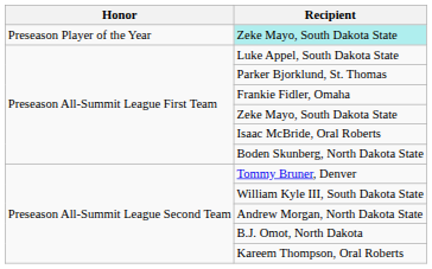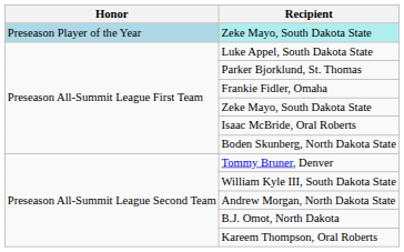row 2 | Honor: no background -> lightblue background
